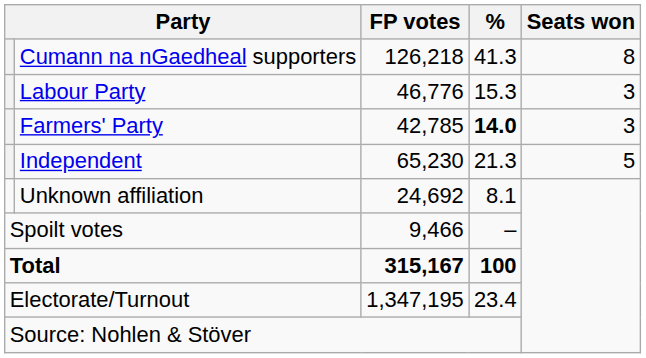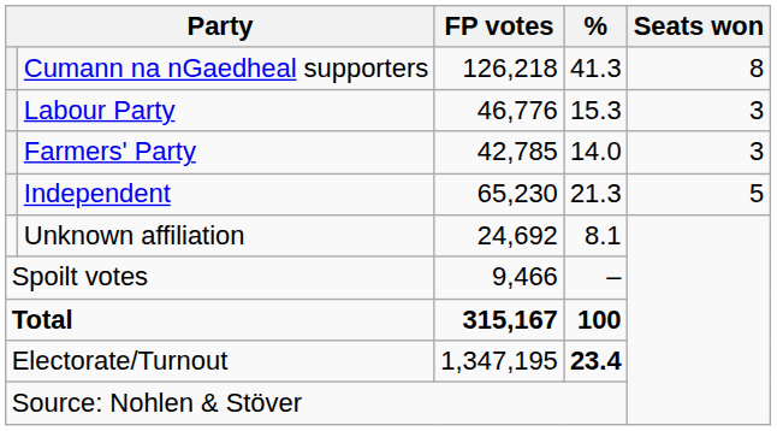Farmers' Party | %: bold -> normal
Electorate/Turnout | %: normal -> bold
